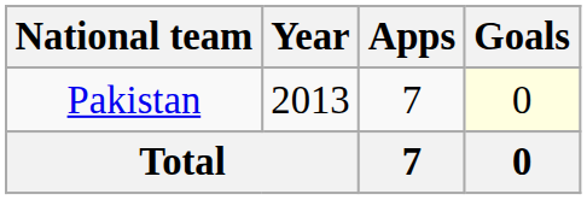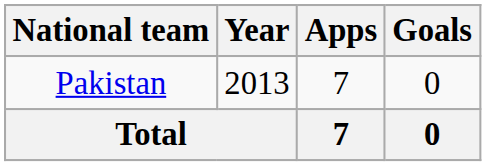Pakistan | Goals: lightyellow background -> no background
